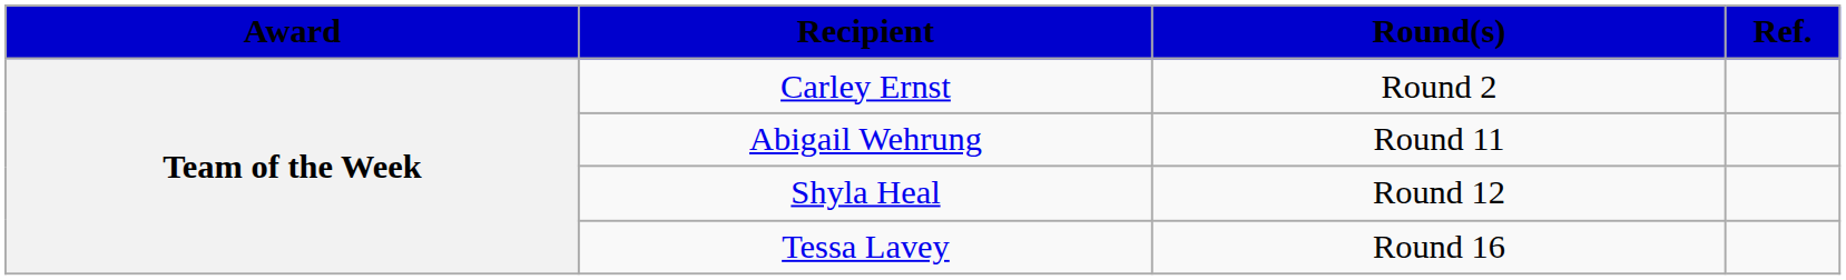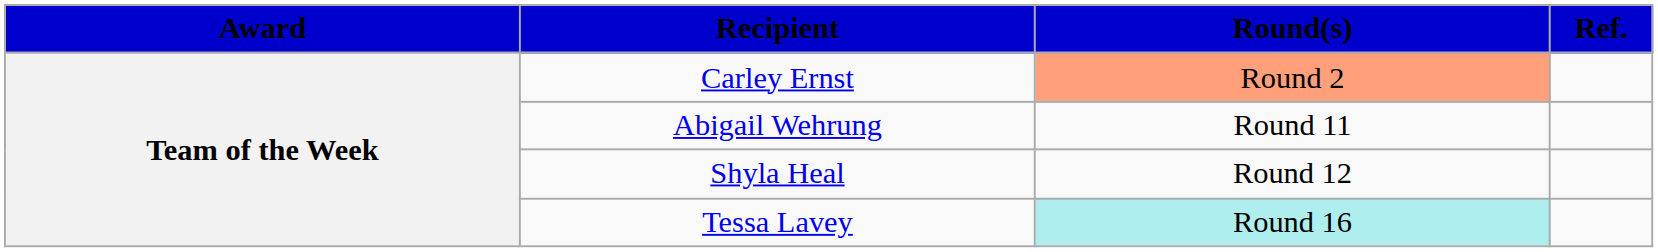Carley Ernst | Round(s): no background -> lightsalmon background
Tessa Lavey | Round(s): no background -> paleturquoise background
